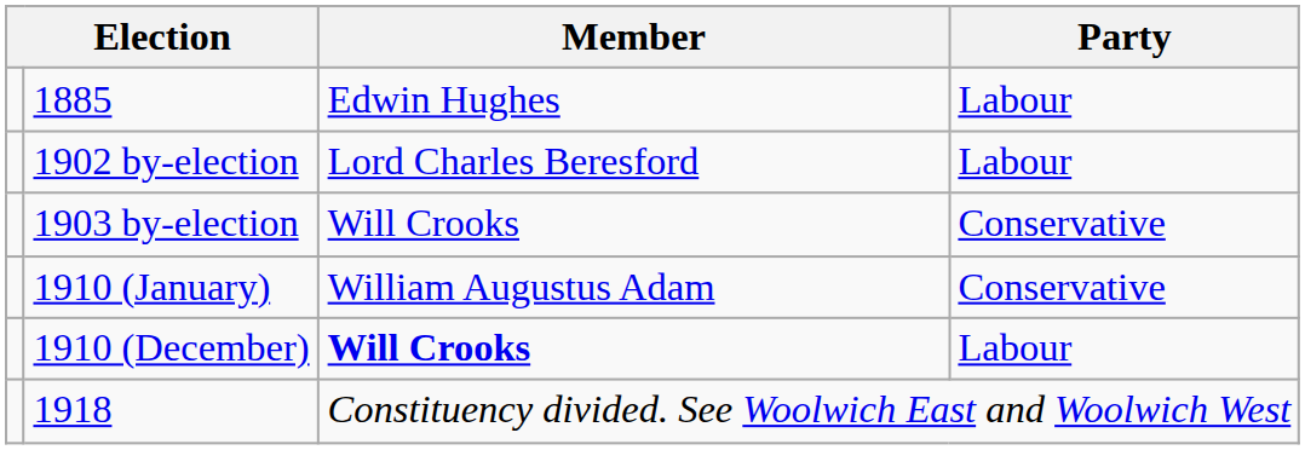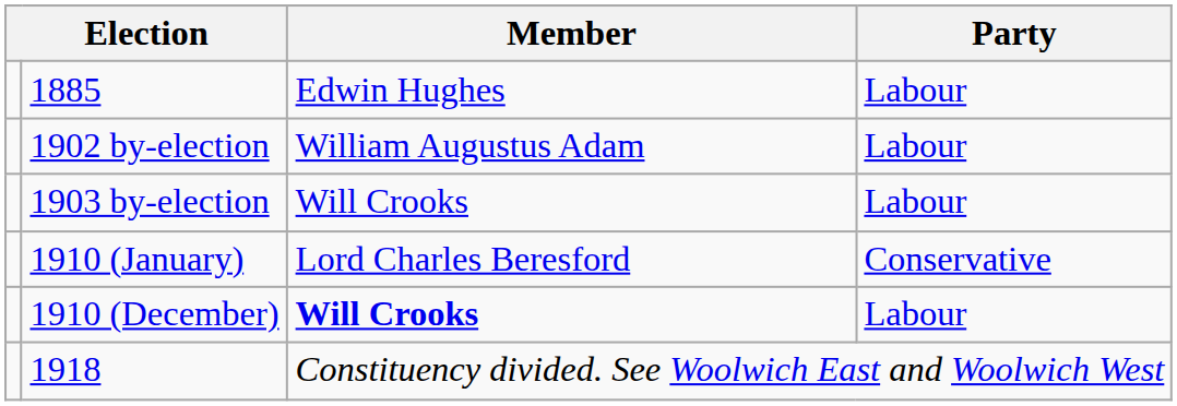1902 by-election | Member: Lord Charles Beresford -> William Augustus Adam
1903 by-election | Party: Conservative -> Labour
1910 (January) | Member: William Augustus Adam -> Lord Charles Beresford
